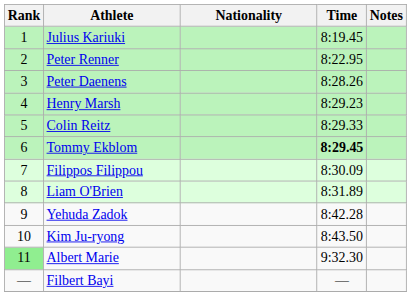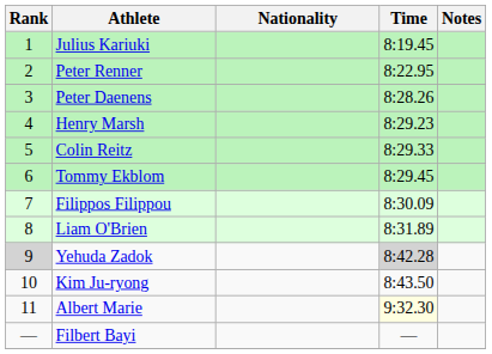Tommy Ekblom | Time: bold -> normal
Yehuda Zadok | Rank: no background -> lightgrey background
Yehuda Zadok | Time: no background -> lightgrey background
Albert Marie | Rank: lightgreen background -> no background
Albert Marie | Time: no background -> lightyellow background
